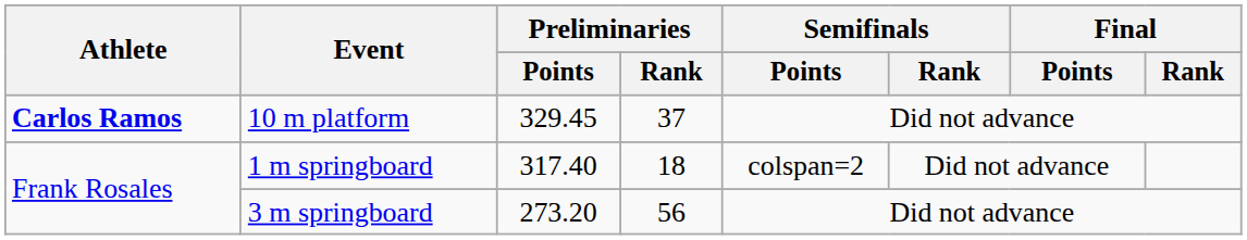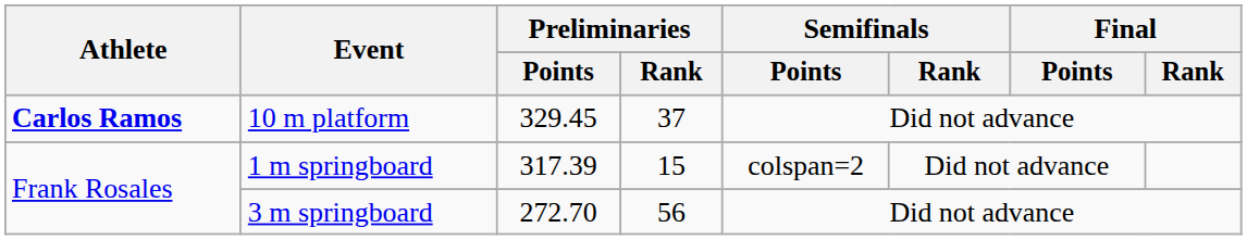1 m springboard | Preliminaries / Points: 317.40 -> 317.39
1 m springboard | Preliminaries / Rank: 18 -> 15
3 m springboard | Preliminaries / Points: 273.20 -> 272.70
